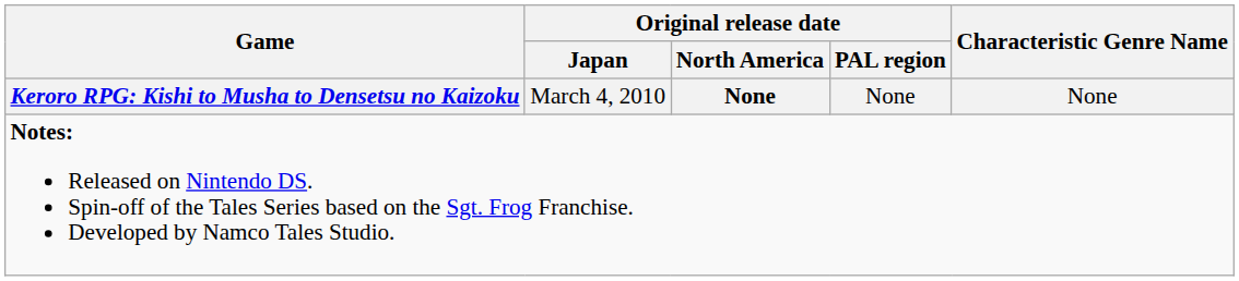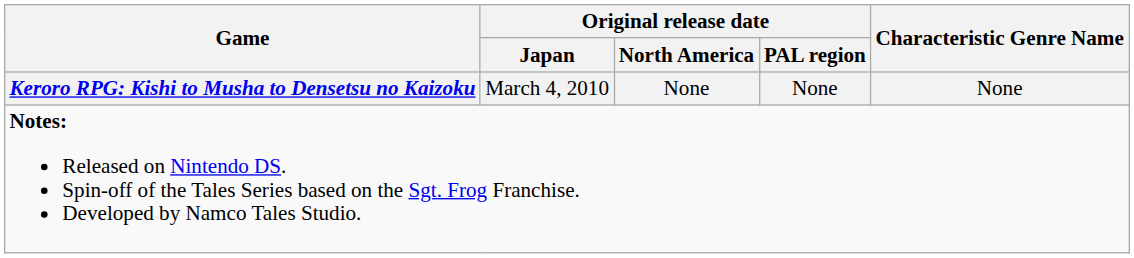Keroro RPG: Kishi to Musha to Densetsu no Kaizoku | Original release date / North America: bold -> normal
